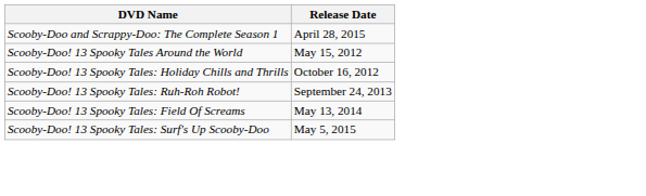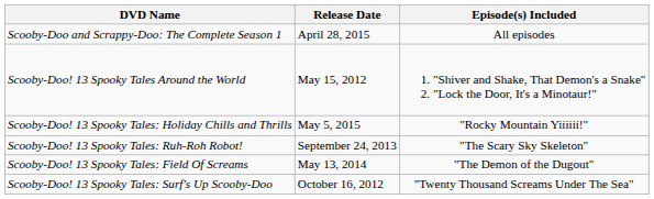+ column: Episode(s) Included | All episodes | "Shiver and Shake, That Demon's a Snake" "Lock the Door, It's a Minotaur!" | "Rocky Mountain Yiiiiii!" | "The Scary Sky Skeleton" | "The Demon of the Dugout" | "Twenty Thousand Screams Under The Sea"
Scooby-Doo! 13 Spooky Tales: Holiday Chills and Thrills | Release Date: October 16, 2012 -> May 5, 2015
Scooby-Doo! 13 Spooky Tales: Surf's Up Scooby-Doo | Release Date: May 5, 2015 -> October 16, 2012
